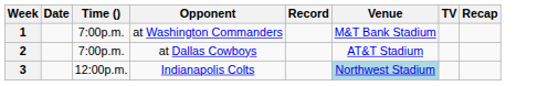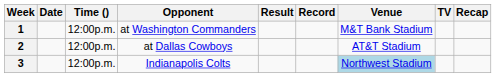+ column: Result
1 | Time (): 7:00p.m. -> 12:00p.m.
2 | Time (): 7:00p.m. -> 12:00p.m.
